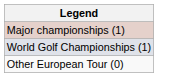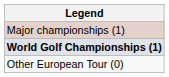row 3 | column 1: normal -> bold
